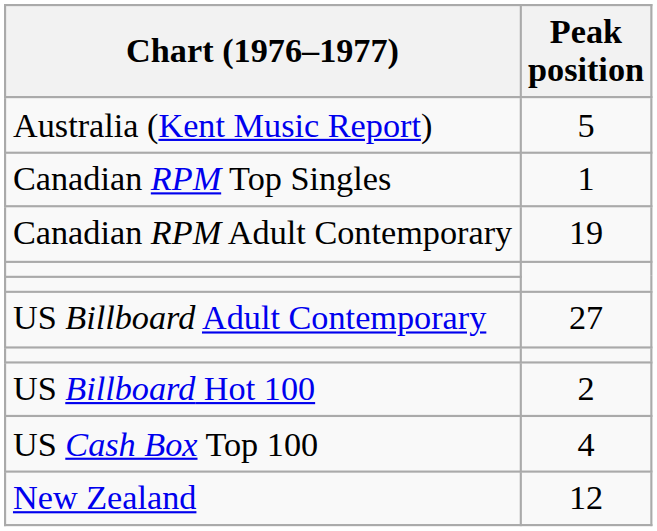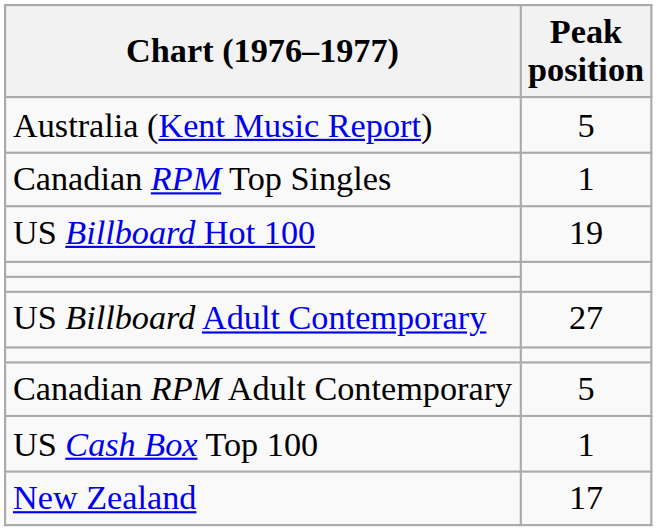row 4 | Chart (1976–1977): Canadian RPM Adult Contemporary -> US Billboard Hot 100
row 9 | Chart (1976–1977): US Billboard Hot 100 -> Canadian RPM Adult Contemporary
row 9 | Peak position: 2 -> 5
row 10 | Peak position: 4 -> 1
row 11 | Peak position: 12 -> 17
